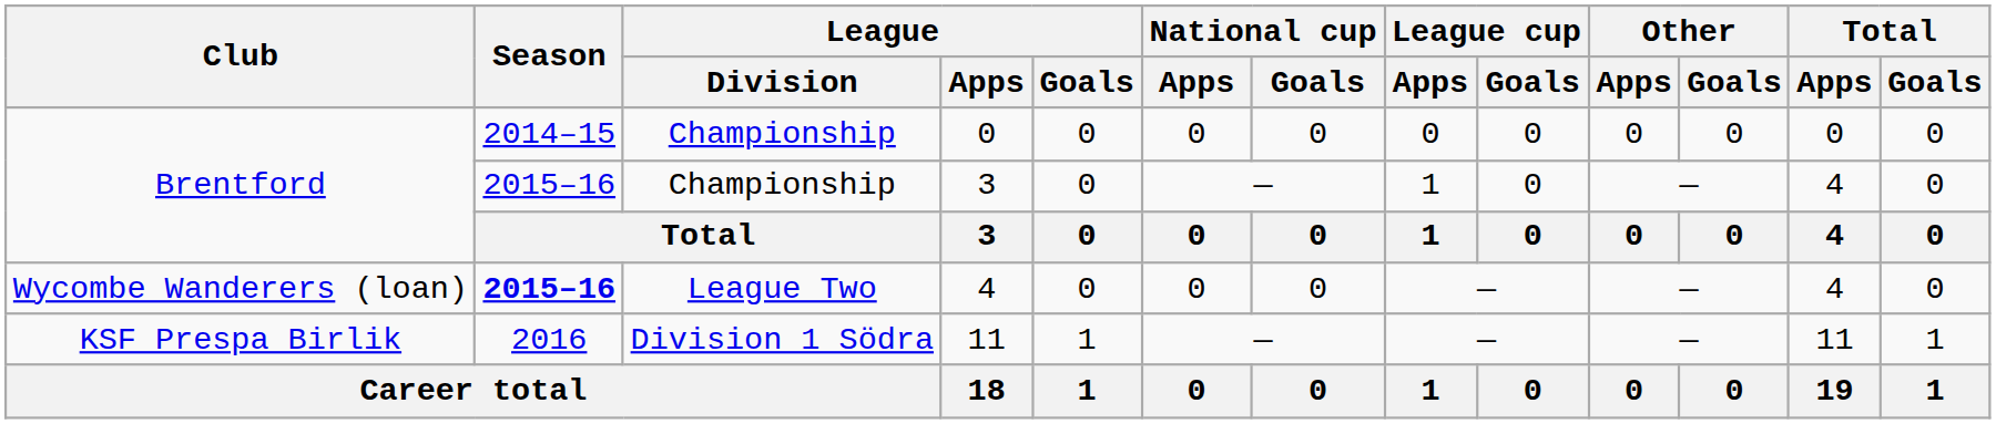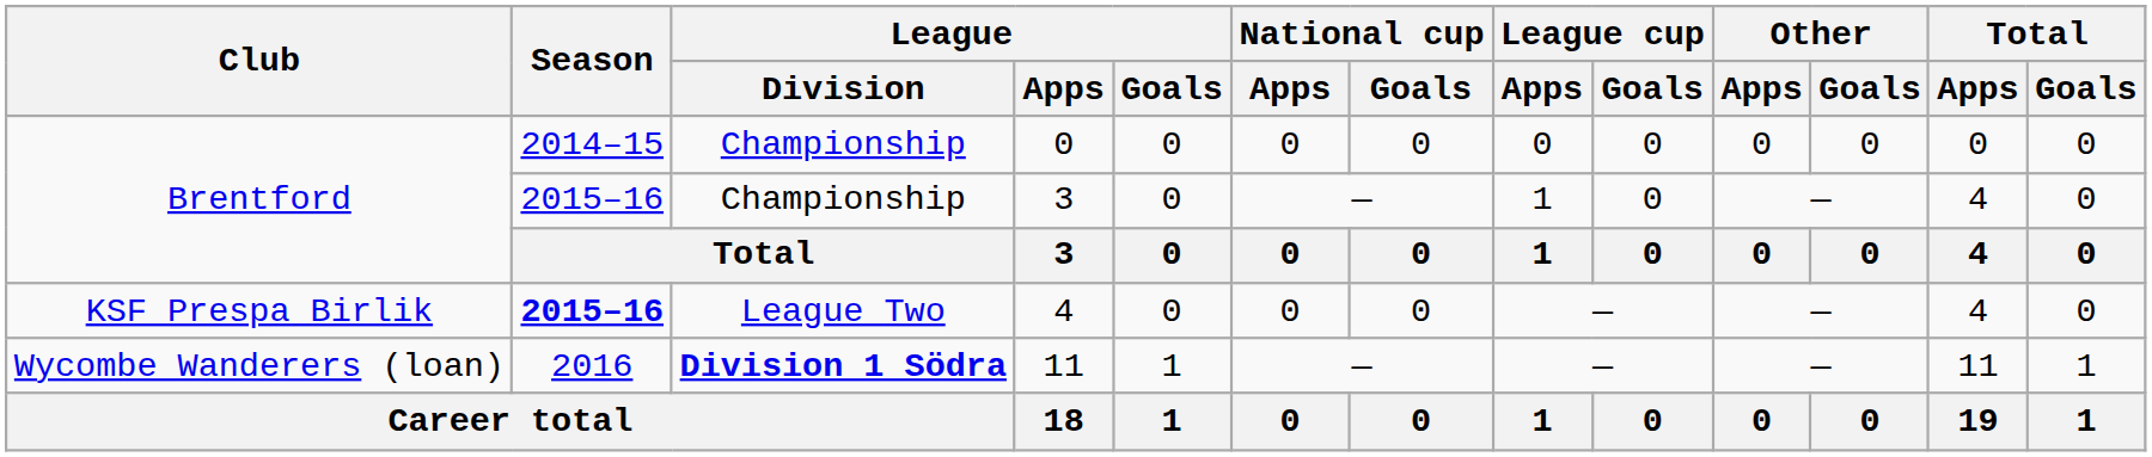row 6 | Club: Wycombe Wanderers (loan) -> KSF Prespa Birlik
row 7 | Club: KSF Prespa Birlik -> Wycombe Wanderers (loan)
row 7 | League / Division: normal -> bold
